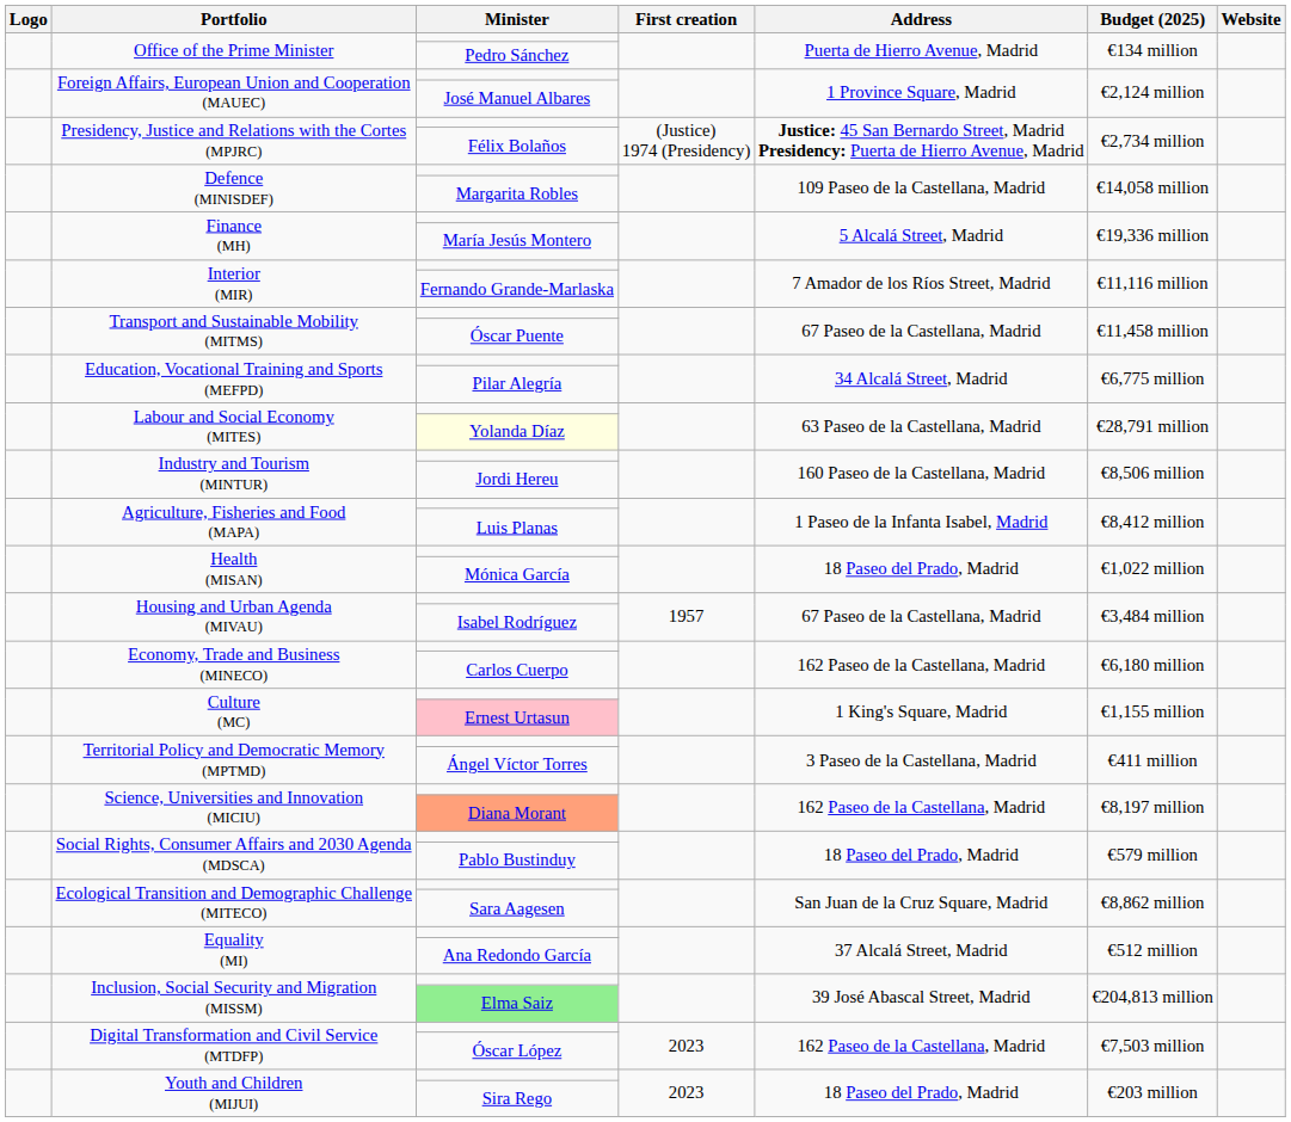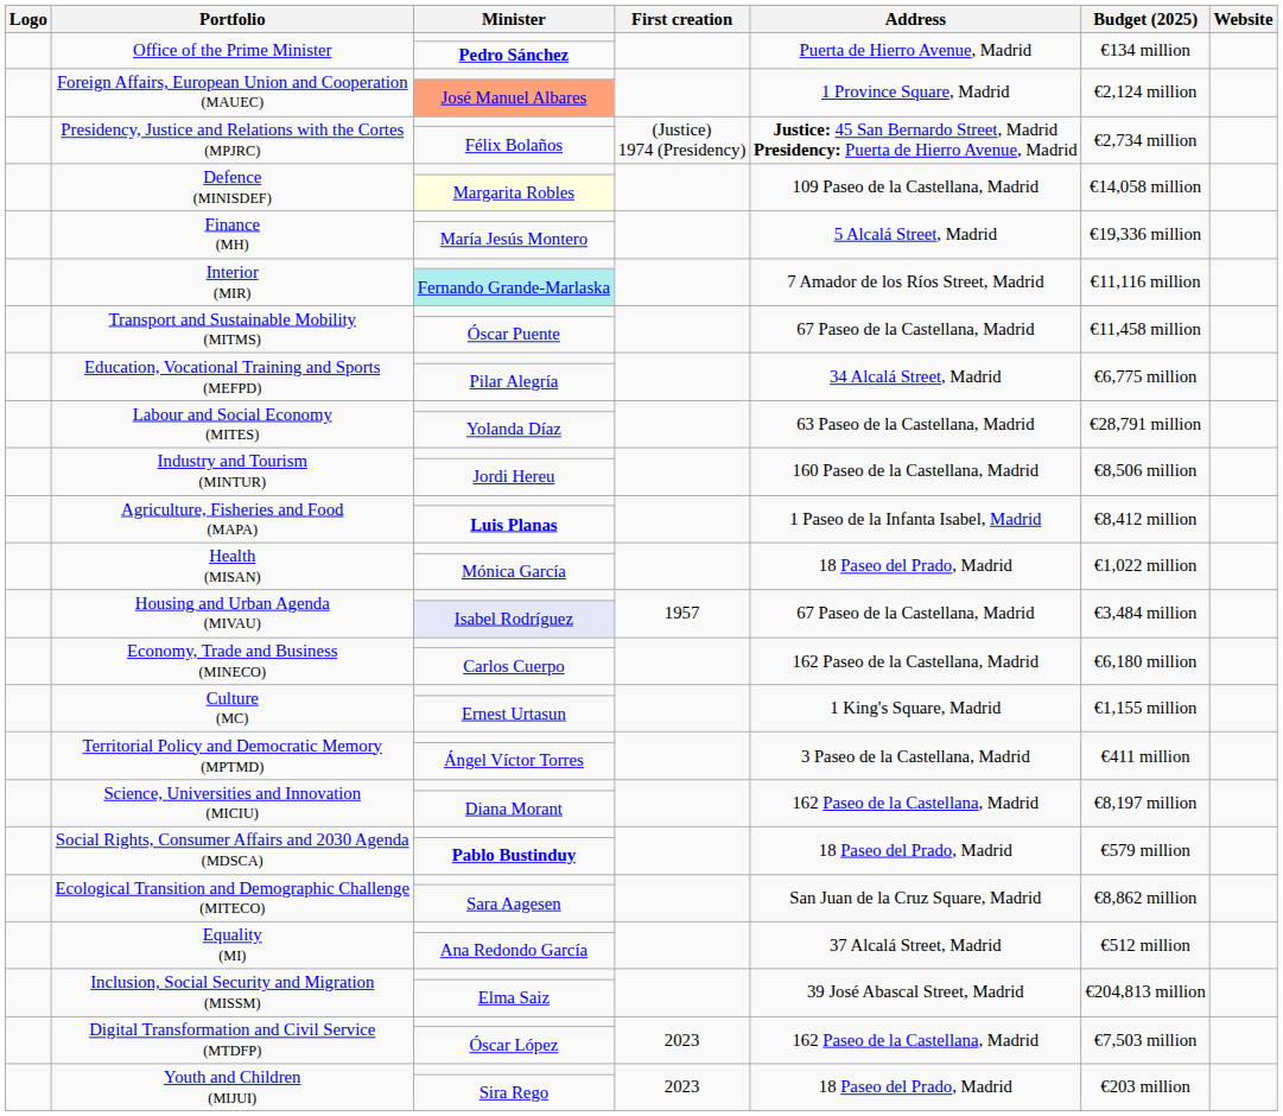Pedro Sánchez | Minister: normal -> bold
José Manuel Albares | Minister: no background -> lightsalmon background
Margarita Robles | Minister: no background -> lightyellow background
Fernando Grande-Marlaska | Minister: no background -> paleturquoise background
Yolanda Díaz | Minister: lightyellow background -> no background
Luis Planas | Minister: normal -> bold
Isabel Rodríguez | Minister: no background -> lavender background
Ernest Urtasun | Minister: pink background -> no background
Diana Morant | Minister: lightsalmon background -> no background
Pablo Bustinduy | Minister: normal -> bold
Elma Saiz | Minister: lightgreen background -> no background
